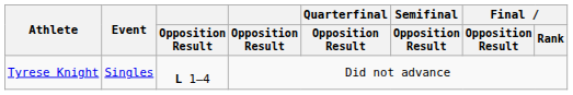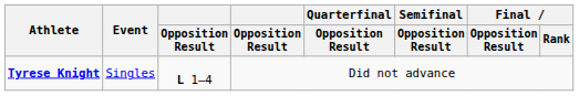Tyrese Knight | Athlete: normal -> bold
